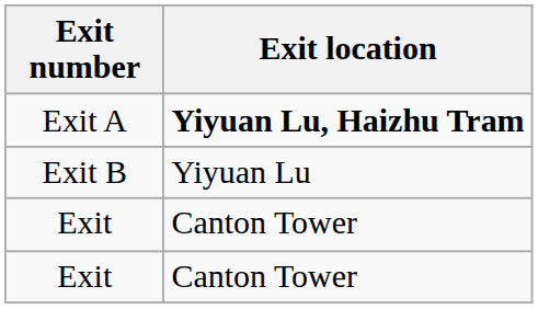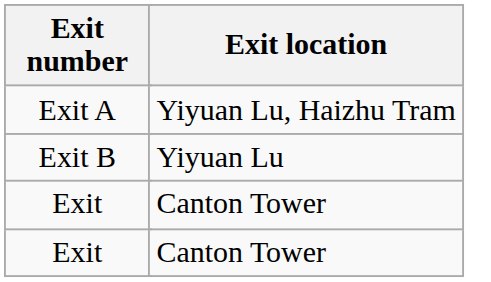Exit A | Exit location: bold -> normal
